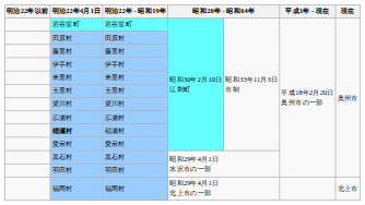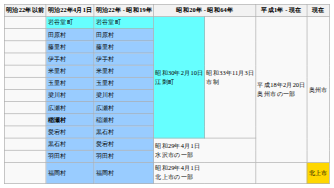row 11 | 明治22年 - 昭和19年: 愛宕村 -> 黒石村
row 12 | 明治22年 - 昭和19年: 黒石村 -> 愛宕村
row 14 | 現在: no background -> gold background
